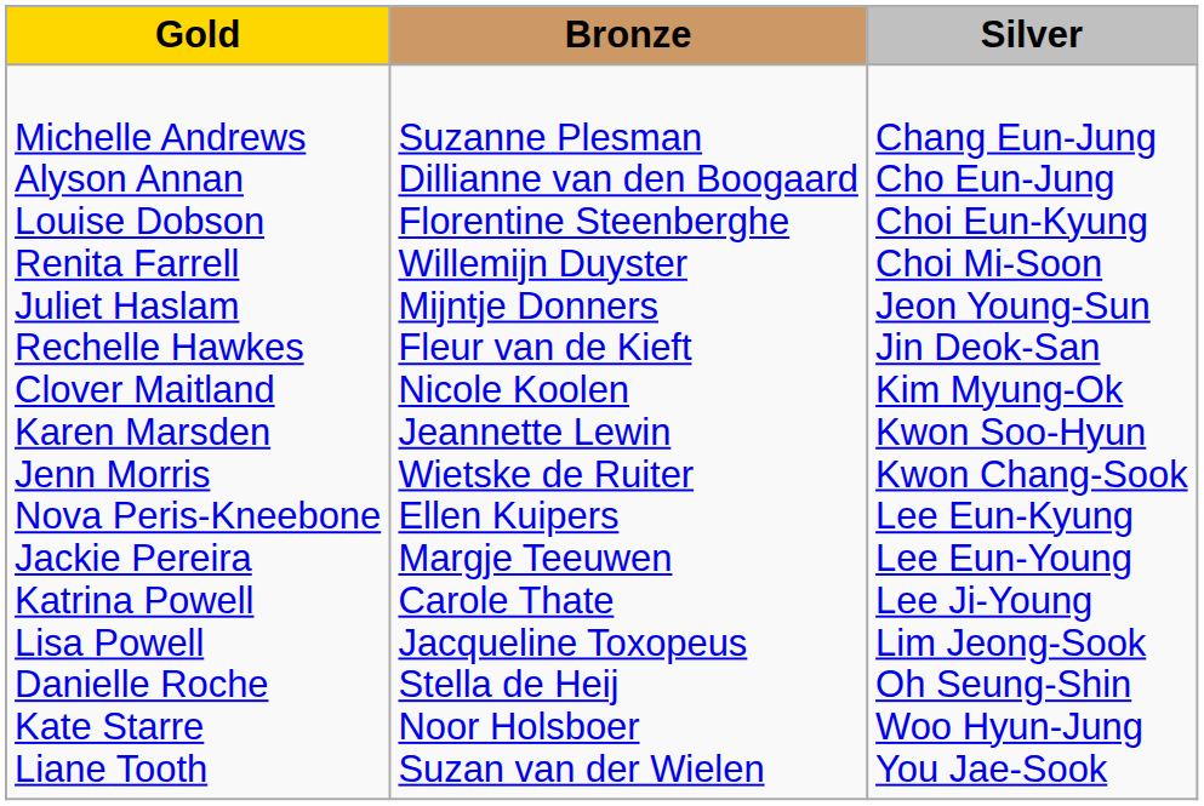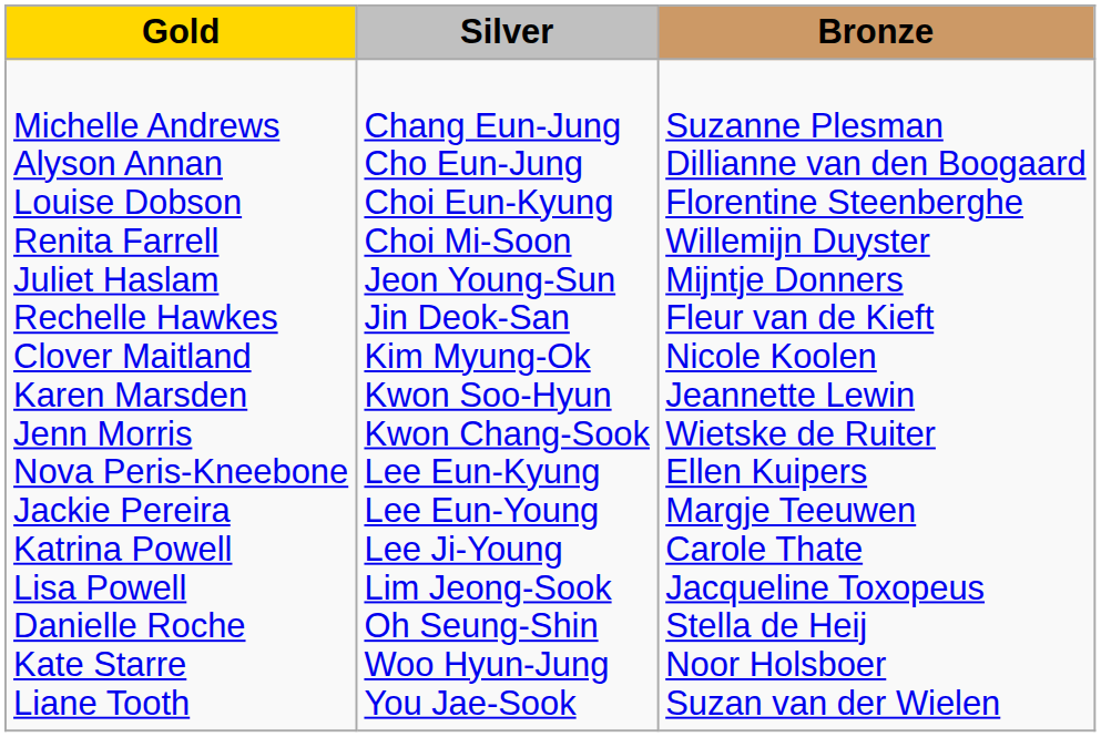columns swapped: Silver <-> Bronze
